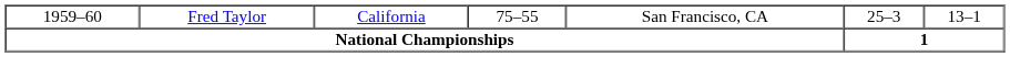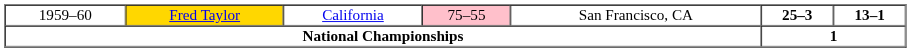1959–60 | column 2: no background -> gold background
1959–60 | column 4: no background -> pink background
1959–60 | column 6: normal -> bold
1959–60 | column 7: normal -> bold
